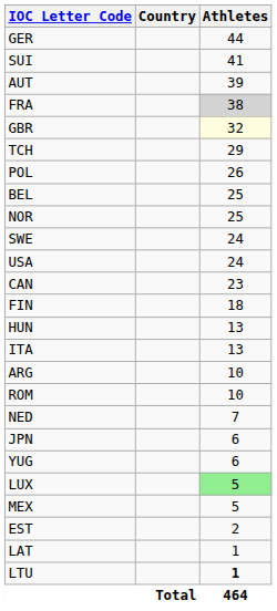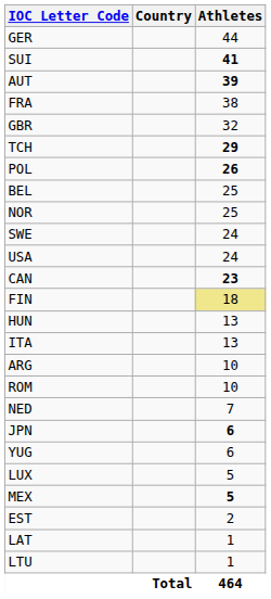SUI | Athletes: normal -> bold
AUT | Athletes: normal -> bold
FRA | Athletes: lightgrey background -> no background
GBR | Athletes: lightyellow background -> no background
TCH | Athletes: normal -> bold
POL | Athletes: normal -> bold
CAN | Athletes: normal -> bold
FIN | Athletes: no background -> khaki background
JPN | Athletes: normal -> bold
LUX | Athletes: lightgreen background -> no background
MEX | Athletes: normal -> bold
LTU | Athletes: bold -> normal
